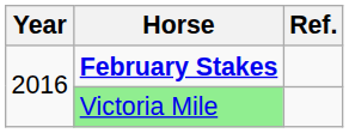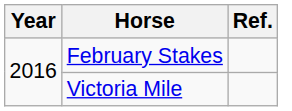February Stakes | Horse: bold -> normal
Victoria Mile | Horse: lightgreen background -> no background
